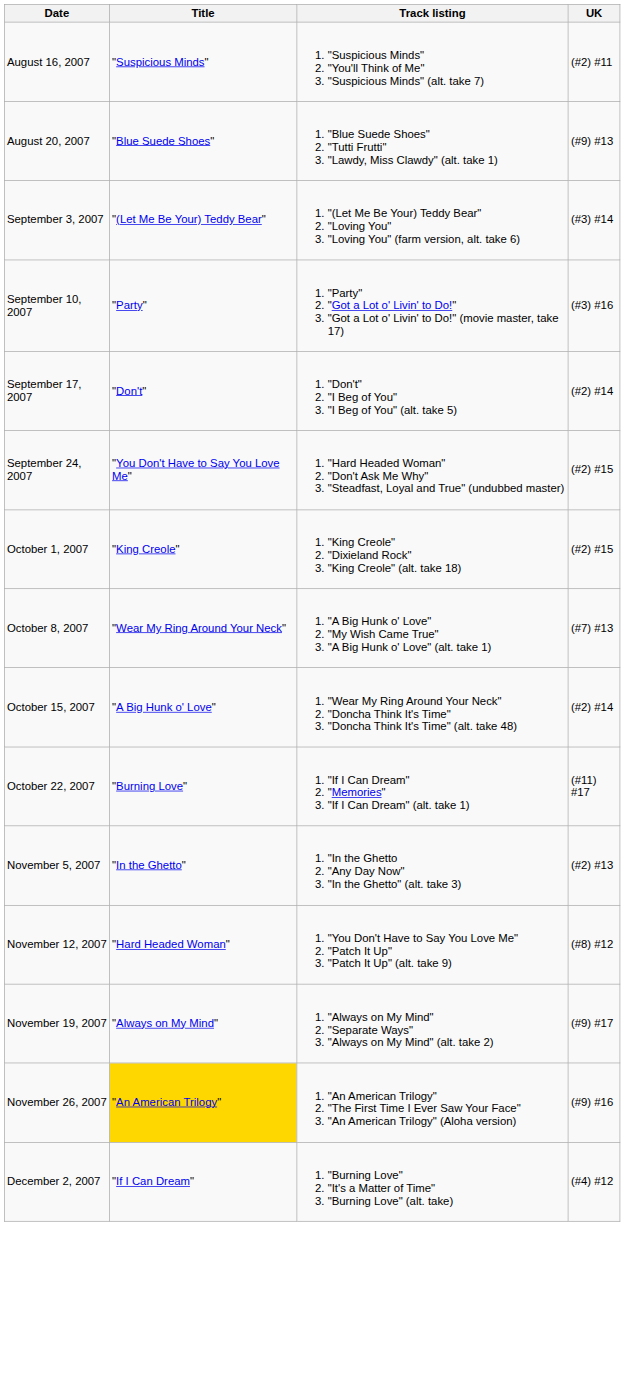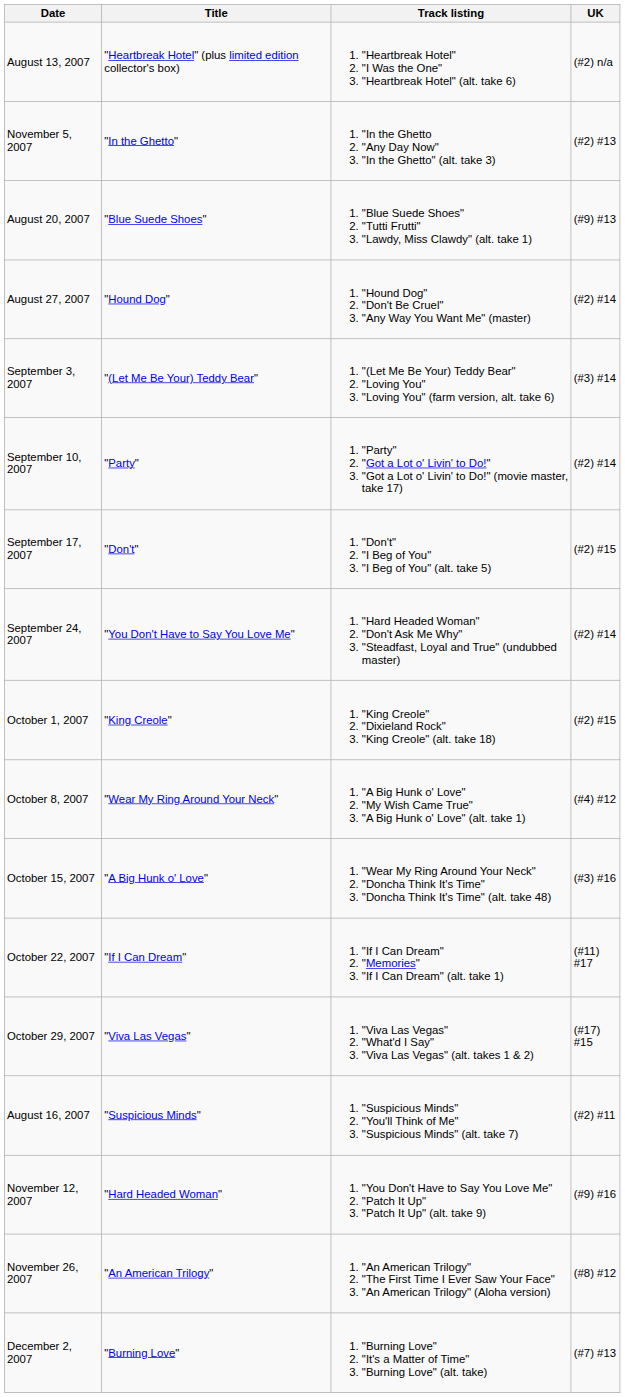+ row: August 13, 2007 | "Heartbreak Hotel" (plus limited edition collector's box) | "Heartbreak Hotel" "I Was the One" "Heartbreak Hotel" (alt. take 6) | (#2) n/a
rows swapped: August 16, 2007 <-> November 5, 2007
+ row: August 27, 2007 | "Hound Dog" | "Hound Dog" "Don't Be Cruel" "Any Way You Want Me" (master) | (#2) #14
September 10, 2007 | UK: (#3) #16 -> (#2) #14
September 17, 2007 | UK: (#2) #14 -> (#2) #15
September 24, 2007 | UK: (#2) #15 -> (#2) #14
October 8, 2007 | UK: (#7) #13 -> (#4) #12
October 15, 2007 | UK: (#2) #14 -> (#3) #16
October 22, 2007 | Title: "Burning Love" -> "If I Can Dream"
+ row: October 29, 2007 | "Viva Las Vegas" | "Viva Las Vegas" "What'd I Say" "Viva Las Vegas" (alt. takes 1 & 2) | (#17) #15
November 12, 2007 | UK: (#8) #12 -> (#9) #16
- row: November 19, 2007 | "Always on My Mind" | "Always on My Mind" "Separate Ways" "Always on My Mind" (alt. take 2) | (#9) #17
November 26, 2007 | Title: gold background -> no background
November 26, 2007 | UK: (#9) #16 -> (#8) #12
December 2, 2007 | Title: "If I Can Dream" -> "Burning Love"
December 2, 2007 | UK: (#4) #12 -> (#7) #13
